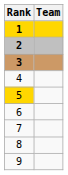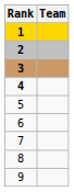4 | Rank: normal -> bold
5 | Rank: gold background -> no background
